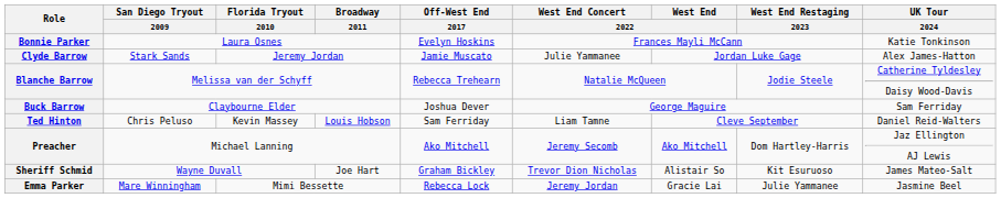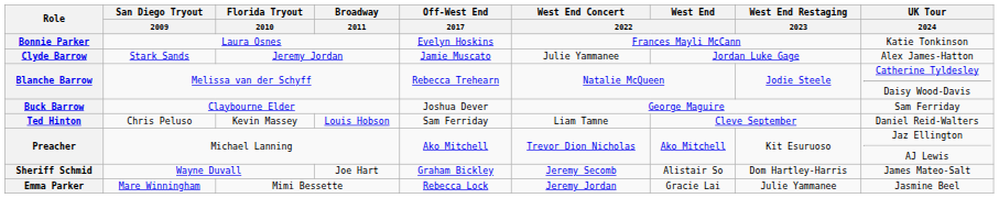Preacher | West End Concert / 2022: Jeremy Secomb -> Trevor Dion Nicholas
Preacher | West End Restaging / 2023: Dom Hartley-Harris -> Kit Esuruoso
Sheriff Schmid | West End Concert / 2022: Trevor Dion Nicholas -> Jeremy Secomb
Sheriff Schmid | West End Restaging / 2023: Kit Esuruoso -> Dom Hartley-Harris
